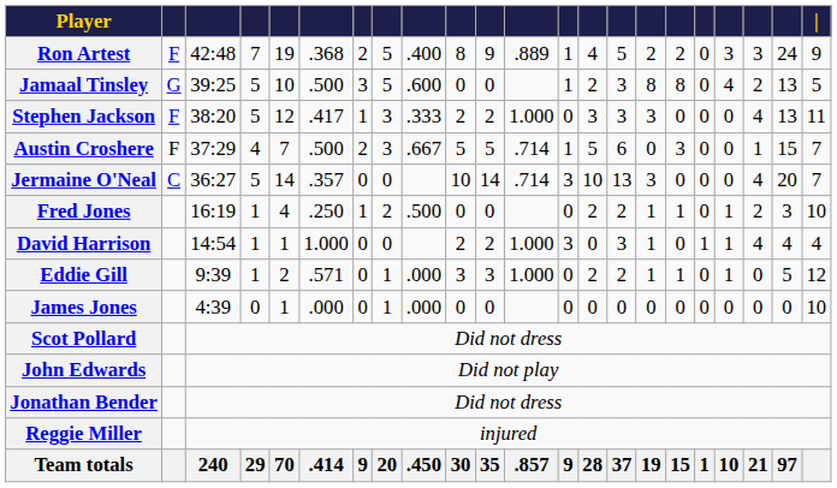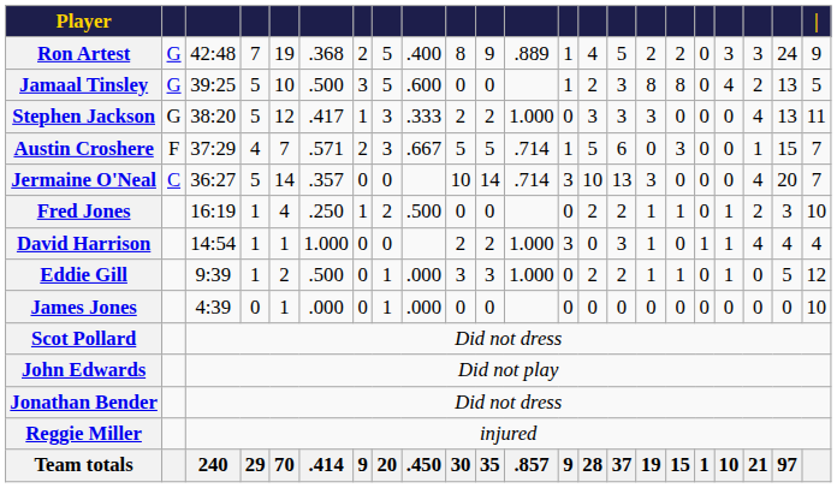Ron Artest | column 2: F -> G
Stephen Jackson | column 2: F -> G
Austin Croshere | column 6: .500 -> .571
Eddie Gill | column 6: .571 -> .500
